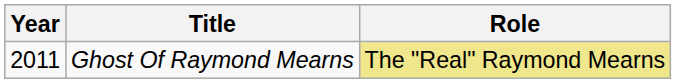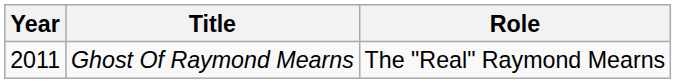Ghost Of Raymond Mearns | Role: khaki background -> no background
